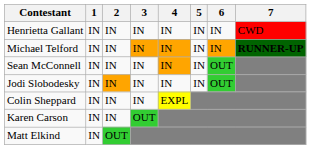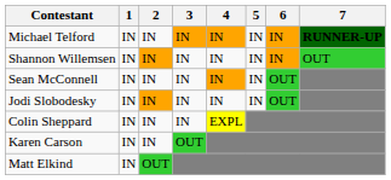- row: Henrietta Gallant | IN | IN | IN | IN | IN | IN | CWD
+ row: Shannon Willemsen | IN | IN | IN | IN | IN | IN | OUT
